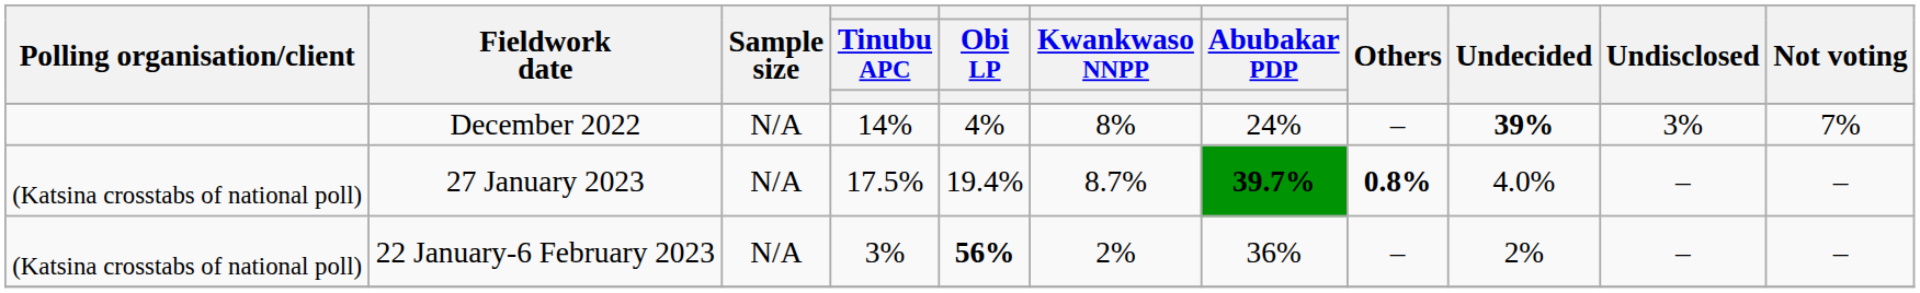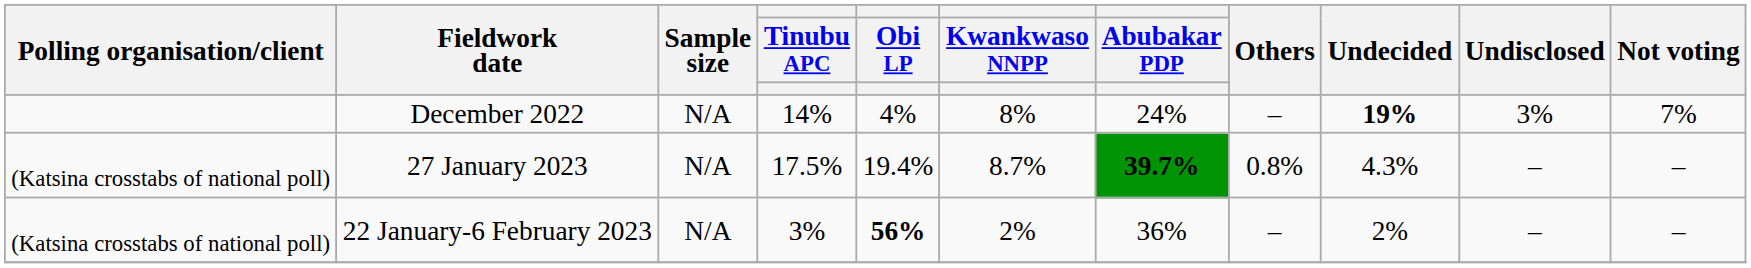December 2022 | Undecided: 39% -> 19%
27 January 2023 | Others: bold -> normal
27 January 2023 | Undecided: 4.0% -> 4.3%
